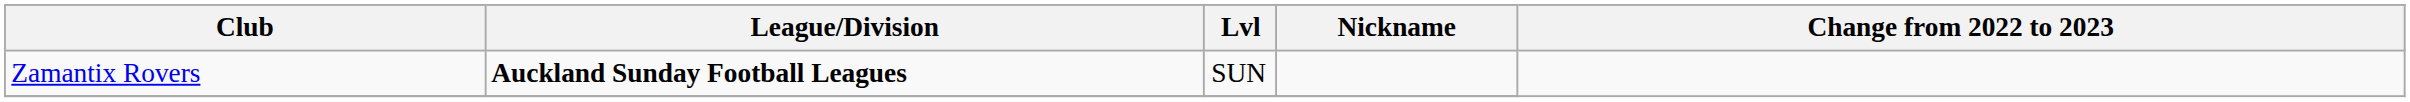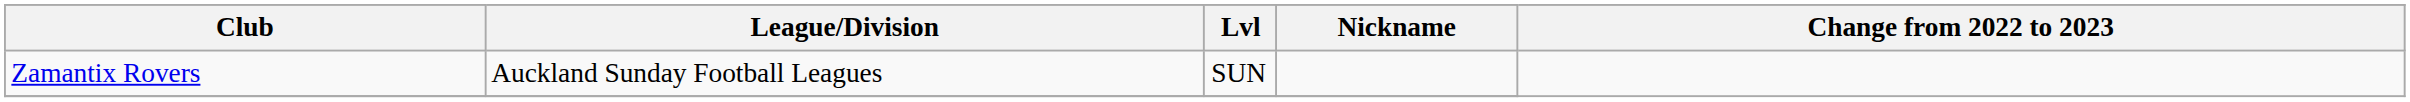Zamantix Rovers | League/Division: bold -> normal
